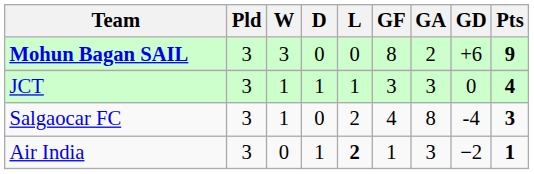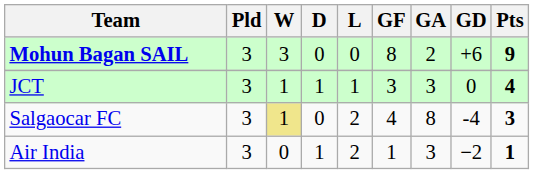Salgaocar FC | W: no background -> khaki background
Air India | L: bold -> normal
